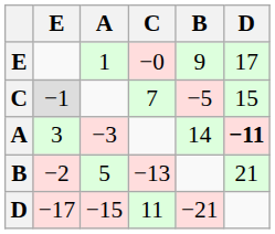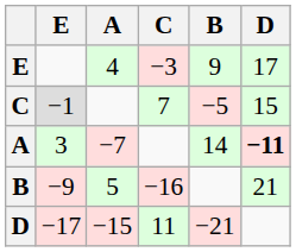row 2 | A: 1 -> 4
row 2 | C: −0 -> −3
row 4 | A: −3 -> −7
row 5 | E: −2 -> −9
row 5 | C: −13 -> −16
